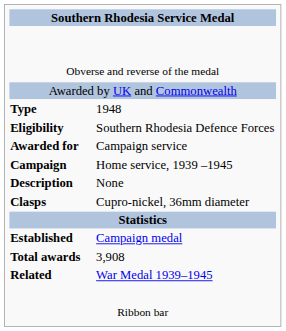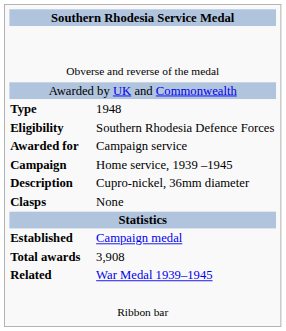Description | column 2: None -> Cupro-nickel, 36mm diameter
Clasps | column 2: Cupro-nickel, 36mm diameter -> None
